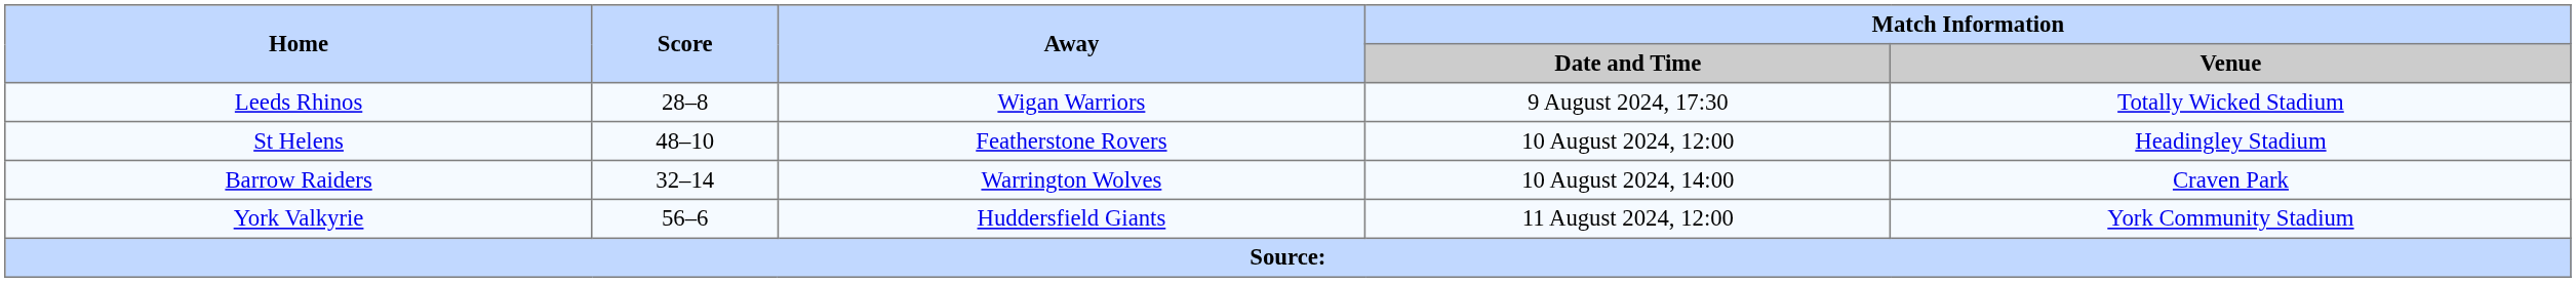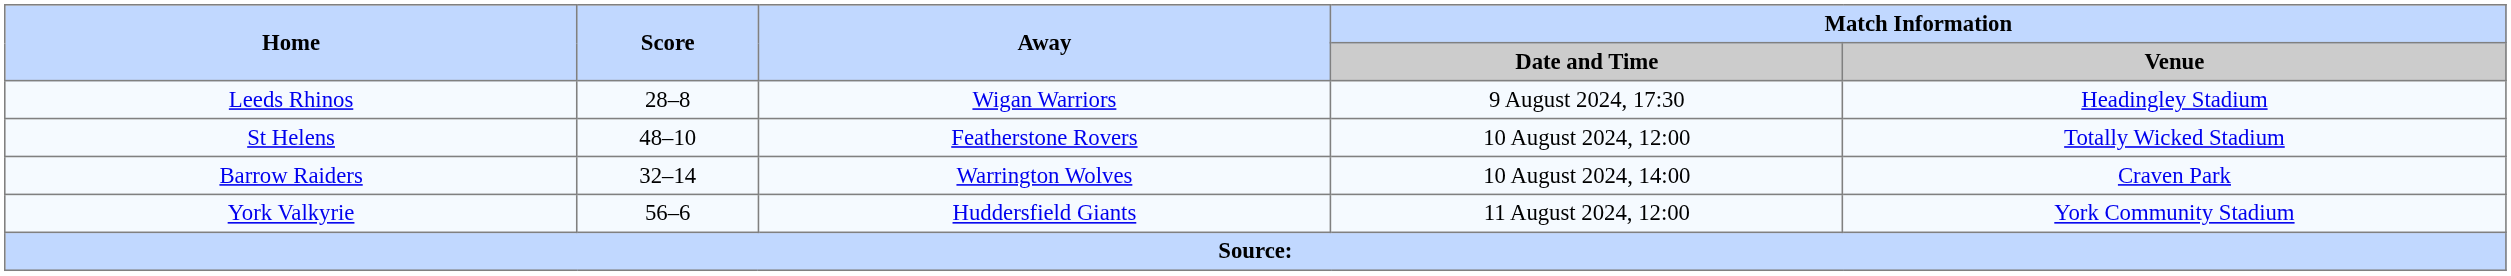Leeds Rhinos | Match Information / Venue: Totally Wicked Stadium -> Headingley Stadium
St Helens | Match Information / Venue: Headingley Stadium -> Totally Wicked Stadium
